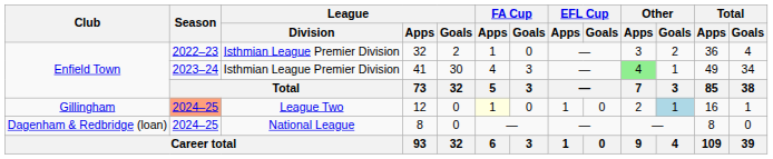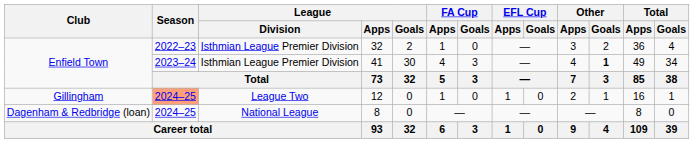41 | Other / Apps: lightgreen background -> no background
41 | Other / Goals: normal -> bold
12 | FA Cup / Apps: lightyellow background -> no background
12 | Other / Goals: lightblue background -> no background
